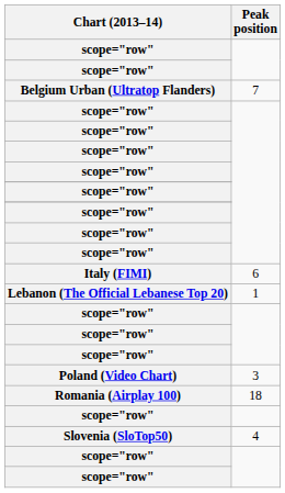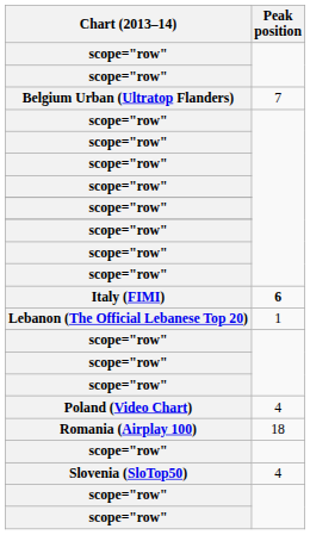Italy (FIMI) | Peak position: normal -> bold
Poland (Video Chart) | Peak position: 3 -> 4
